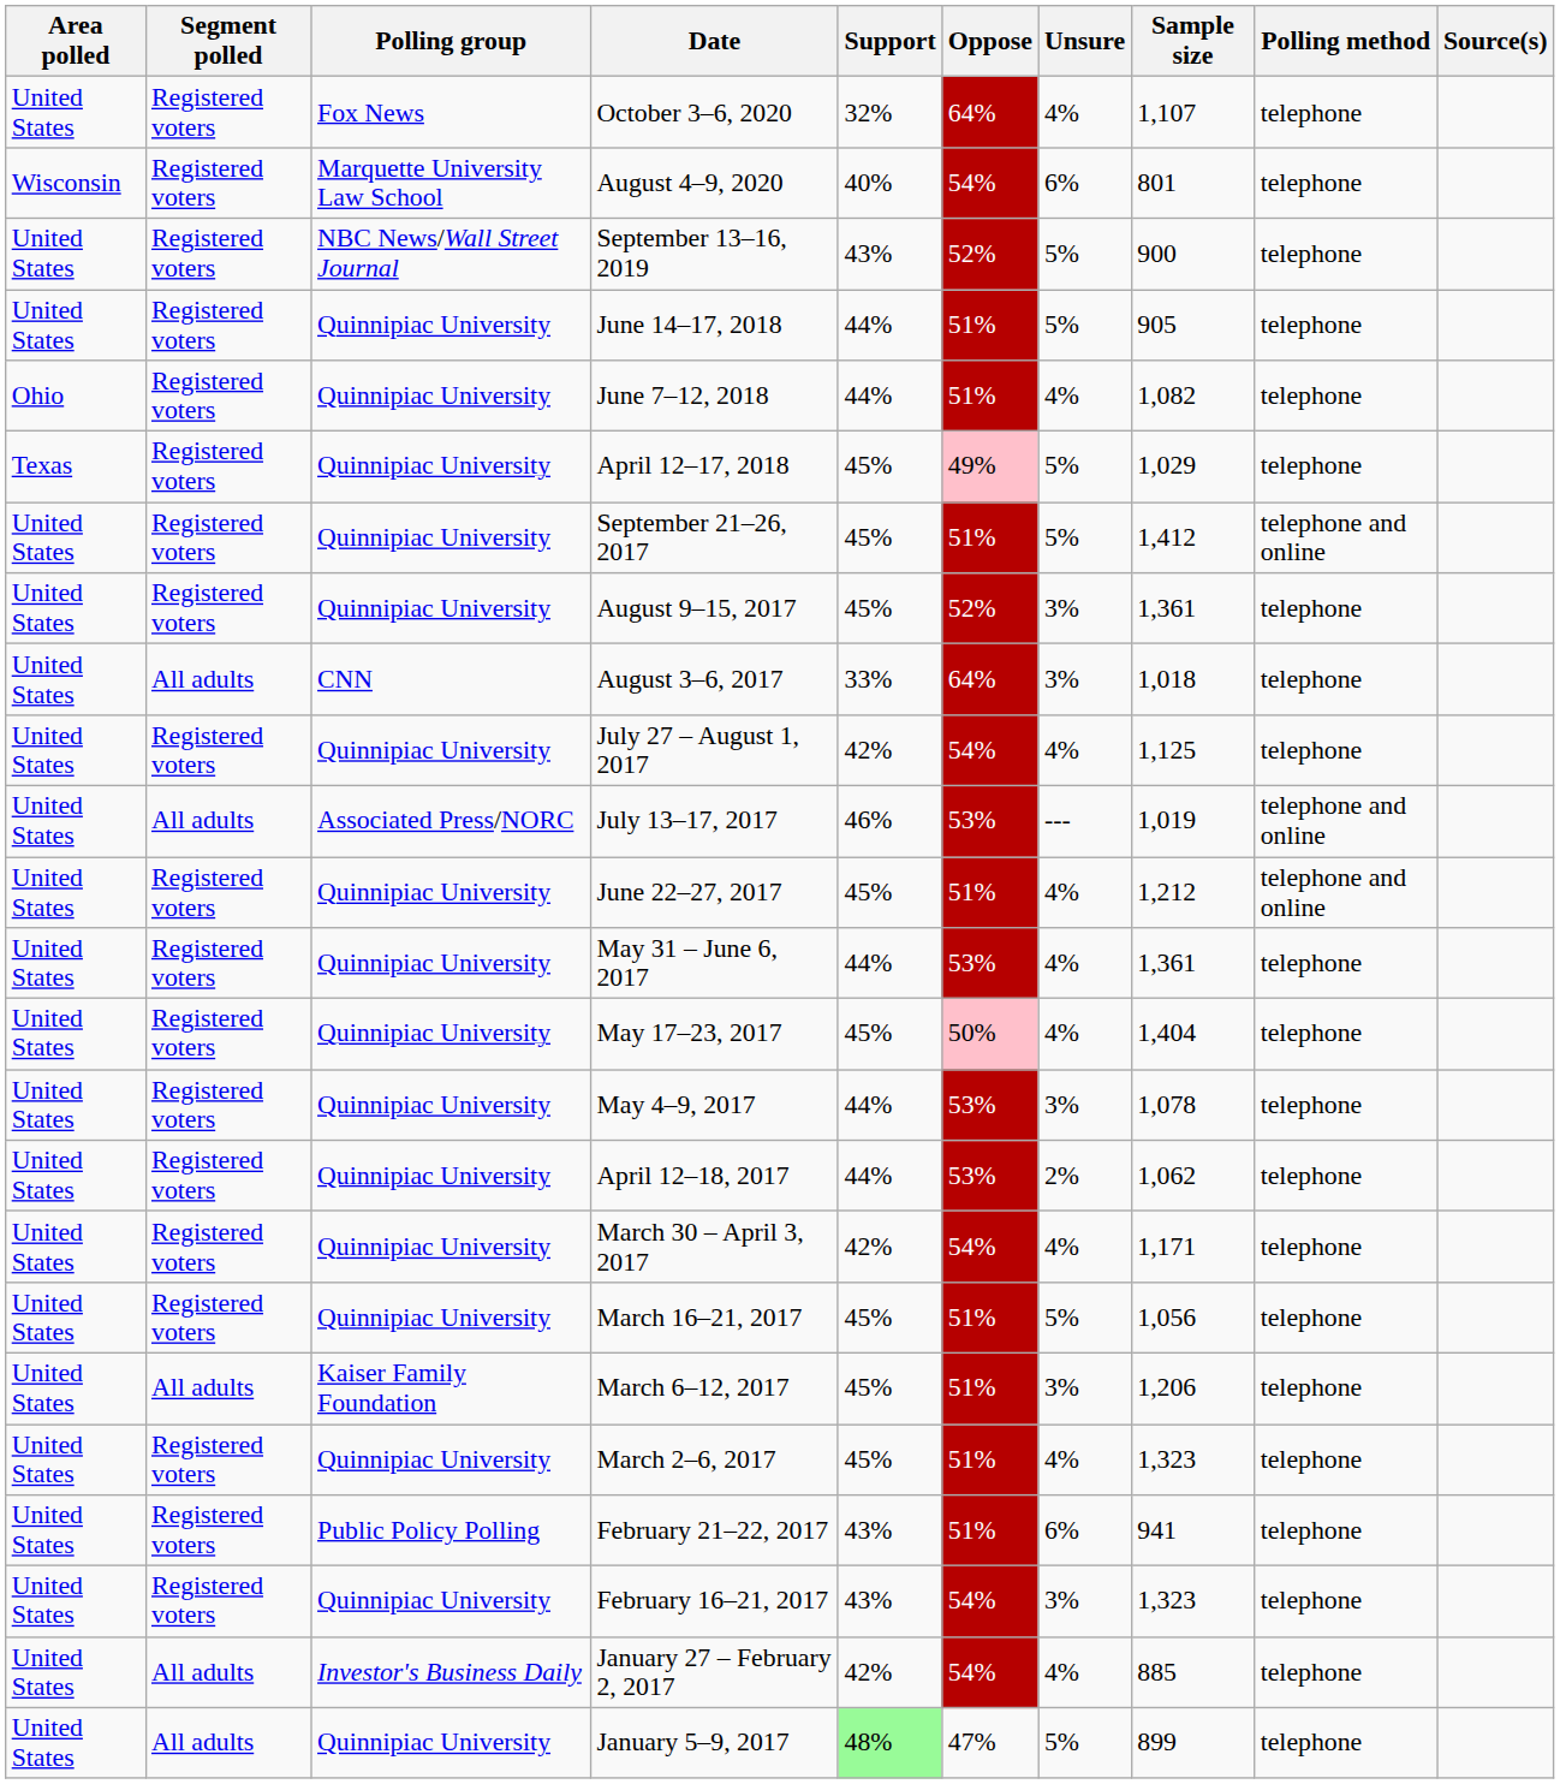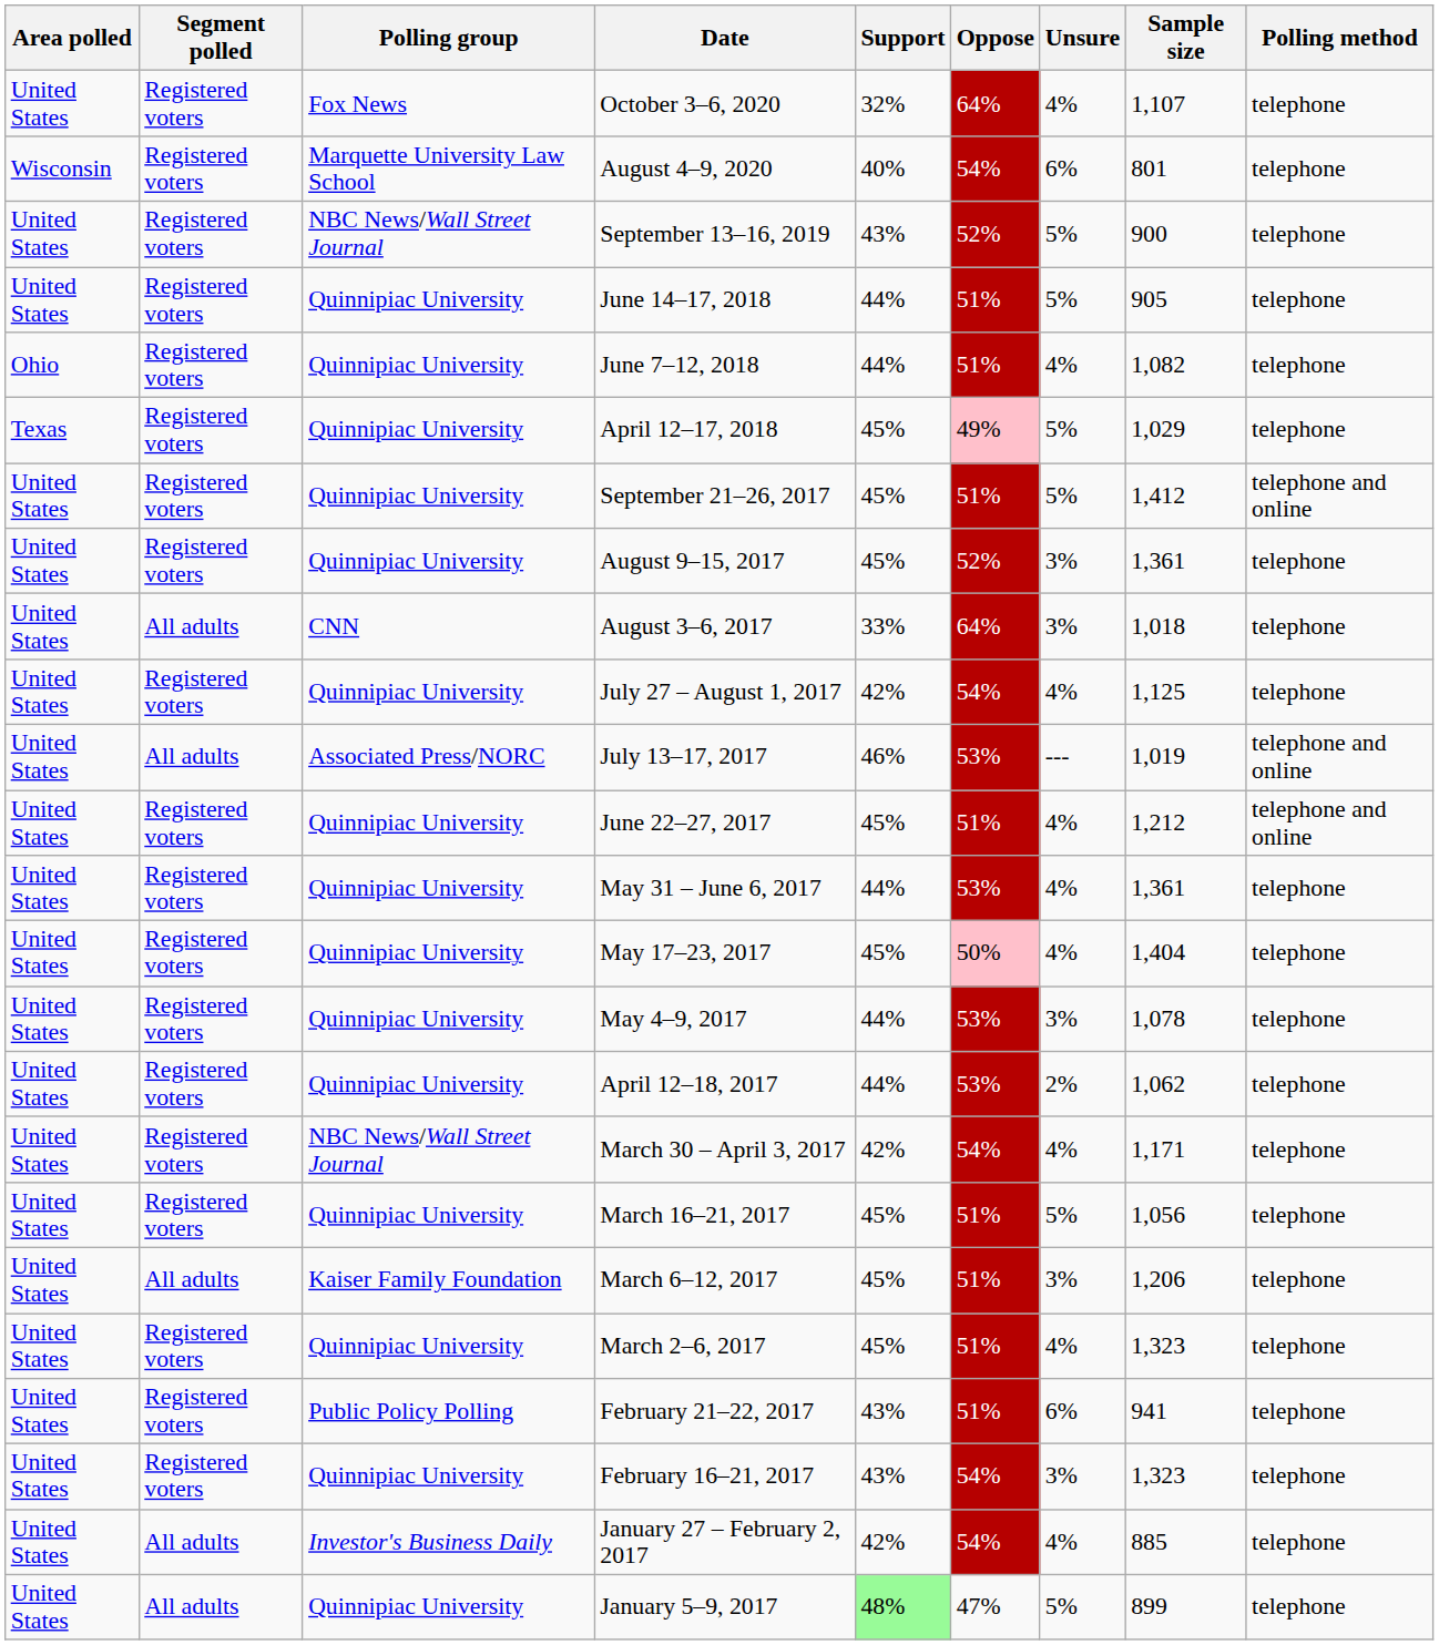- column: Source(s)
March 30 – April 3, 2017 | Polling group: Quinnipiac University -> NBC News/Wall Street Journal
